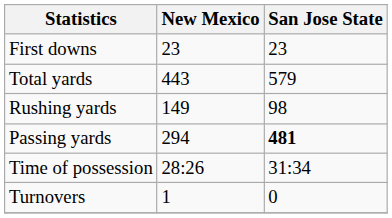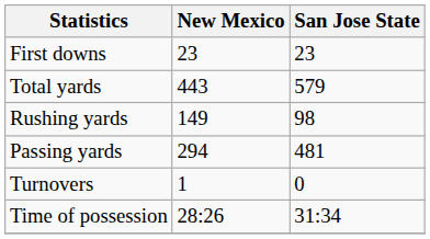Passing yards | San Jose State: bold -> normal
rows swapped: Turnovers <-> Time of possession
